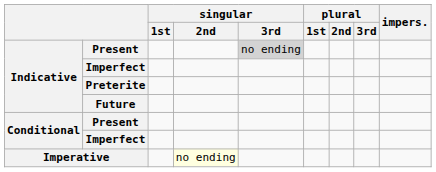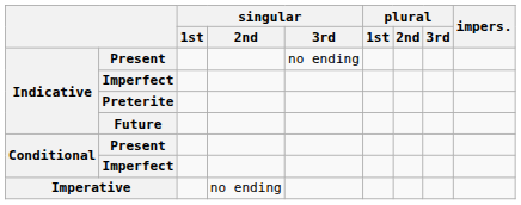Indicative / Present | singular / 3rd: lightgrey background -> no background
Imperative | singular / 2nd: lightyellow background -> no background
